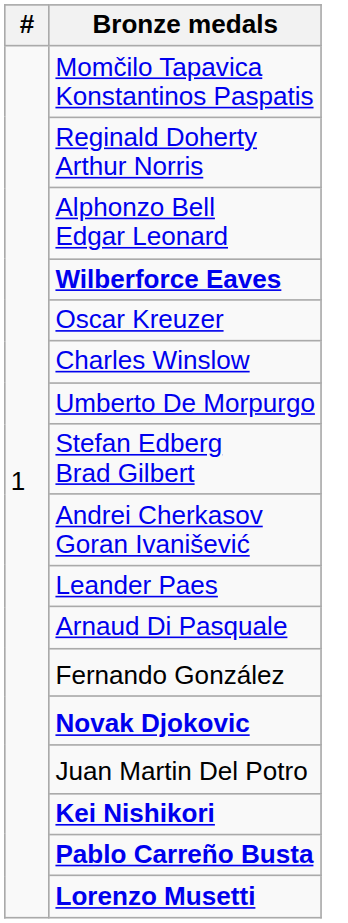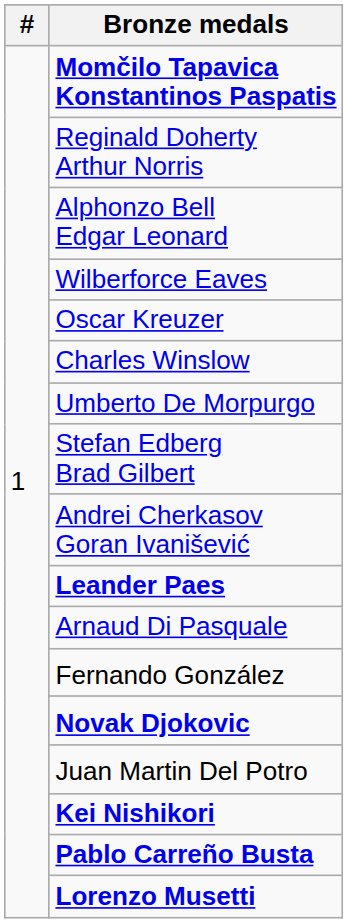Momčilo Tapavica Konstantinos Paspatis | Bronze medals: normal -> bold
Wilberforce Eaves | Bronze medals: bold -> normal
Leander Paes | Bronze medals: normal -> bold
